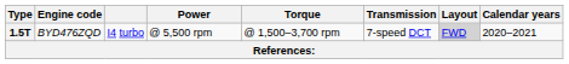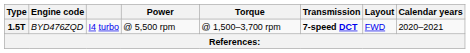1.5T | Transmission: normal -> bold
1.5T | Layout: lightgrey background -> no background
